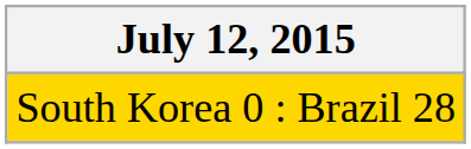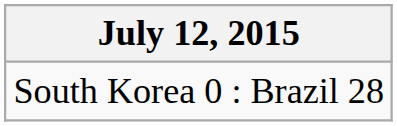row 2 | column 1: gold background -> no background
